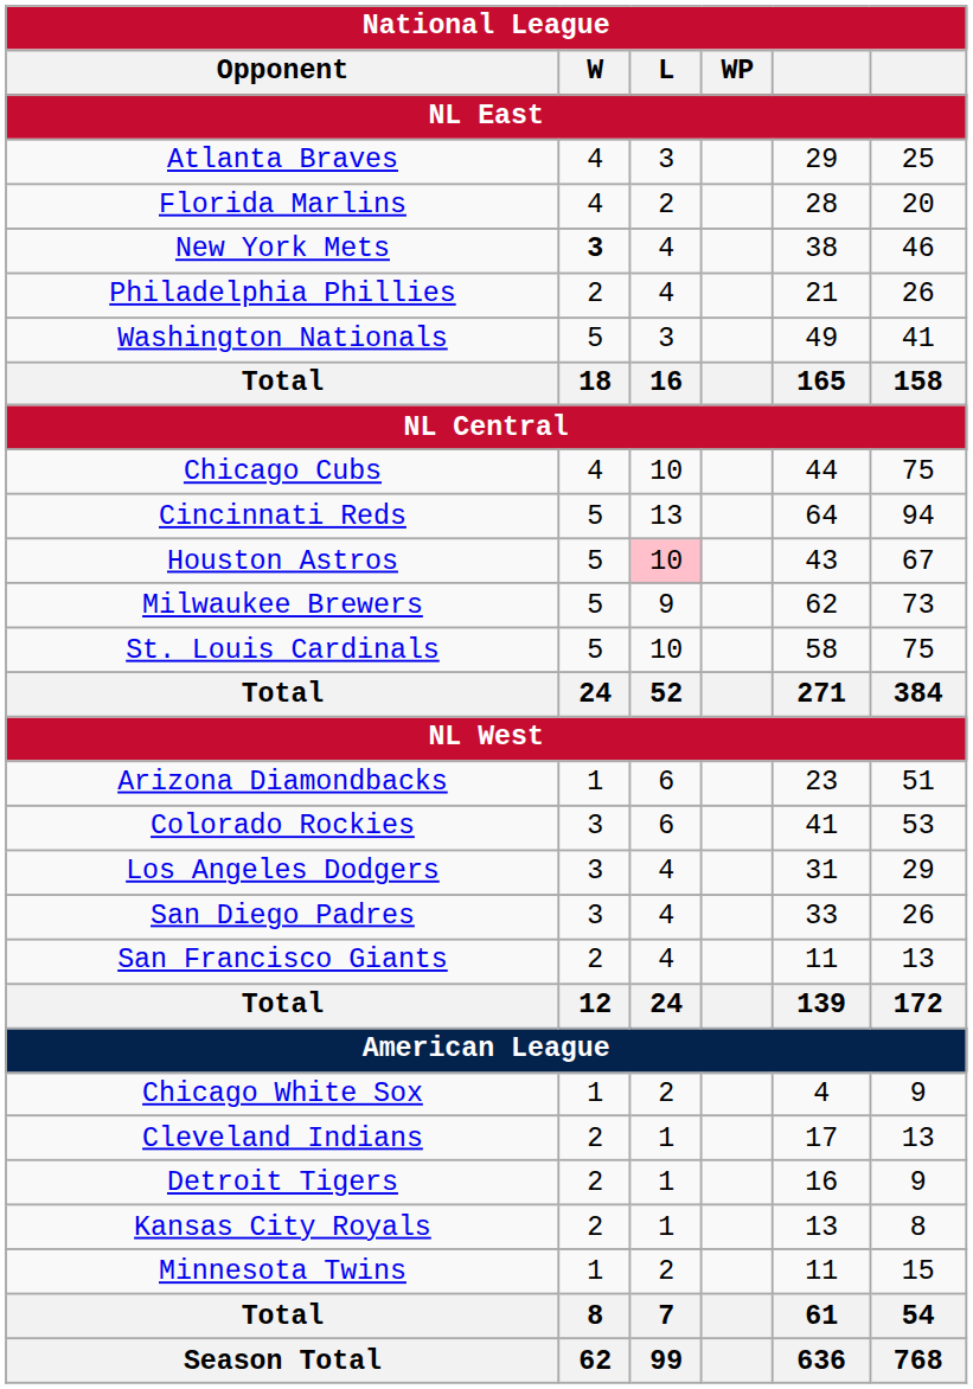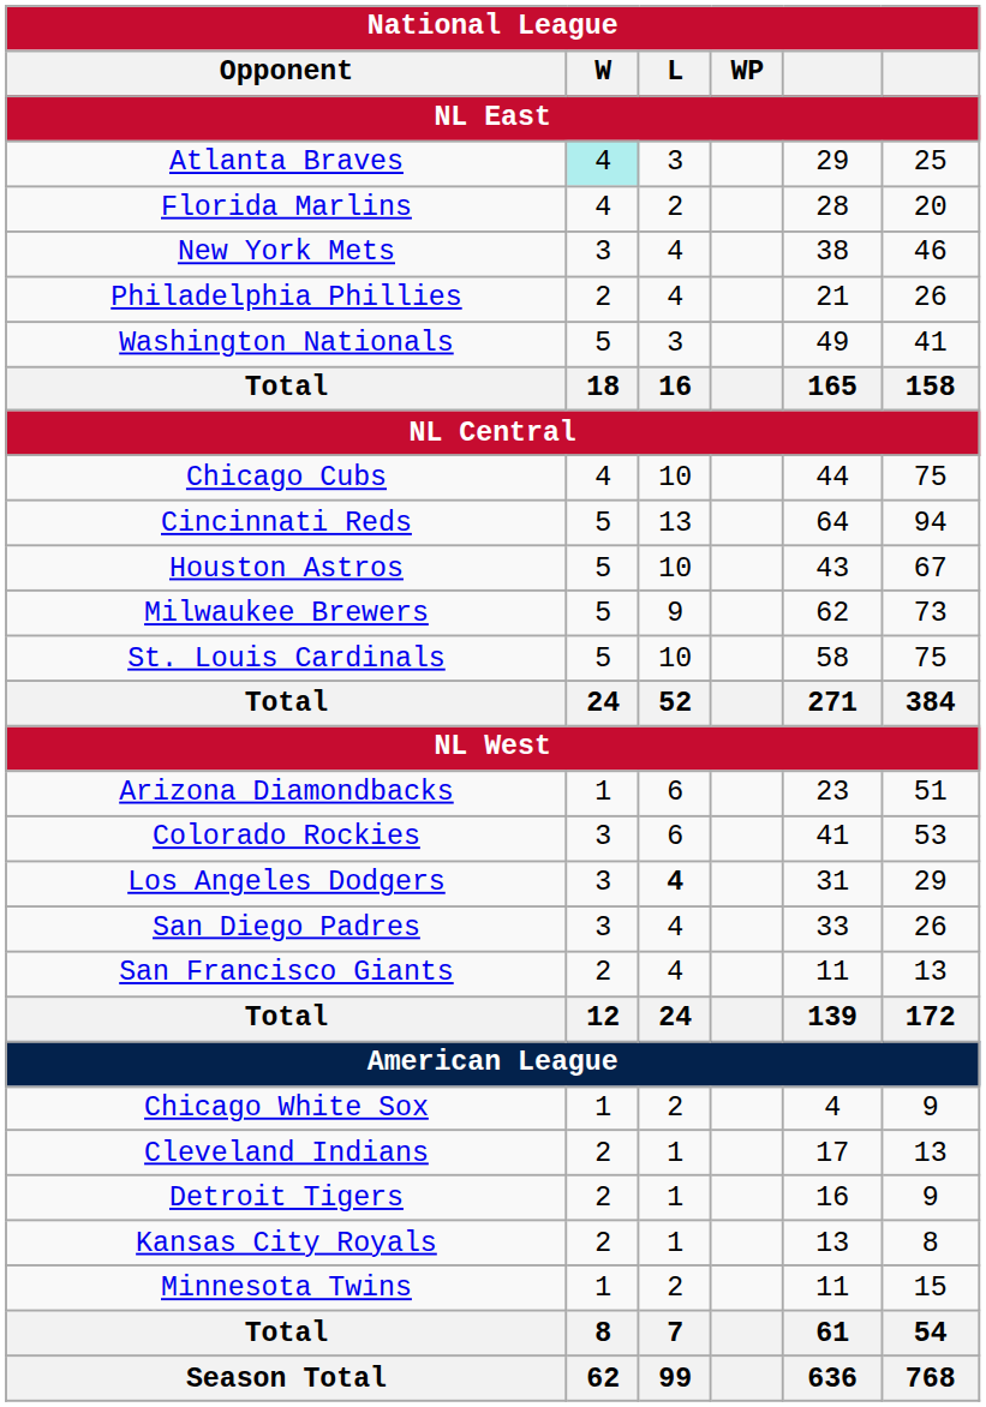Atlanta Braves | W: no background -> paleturquoise background
New York Mets | W: bold -> normal
Houston Astros | L: pink background -> no background
Los Angeles Dodgers | L: normal -> bold
